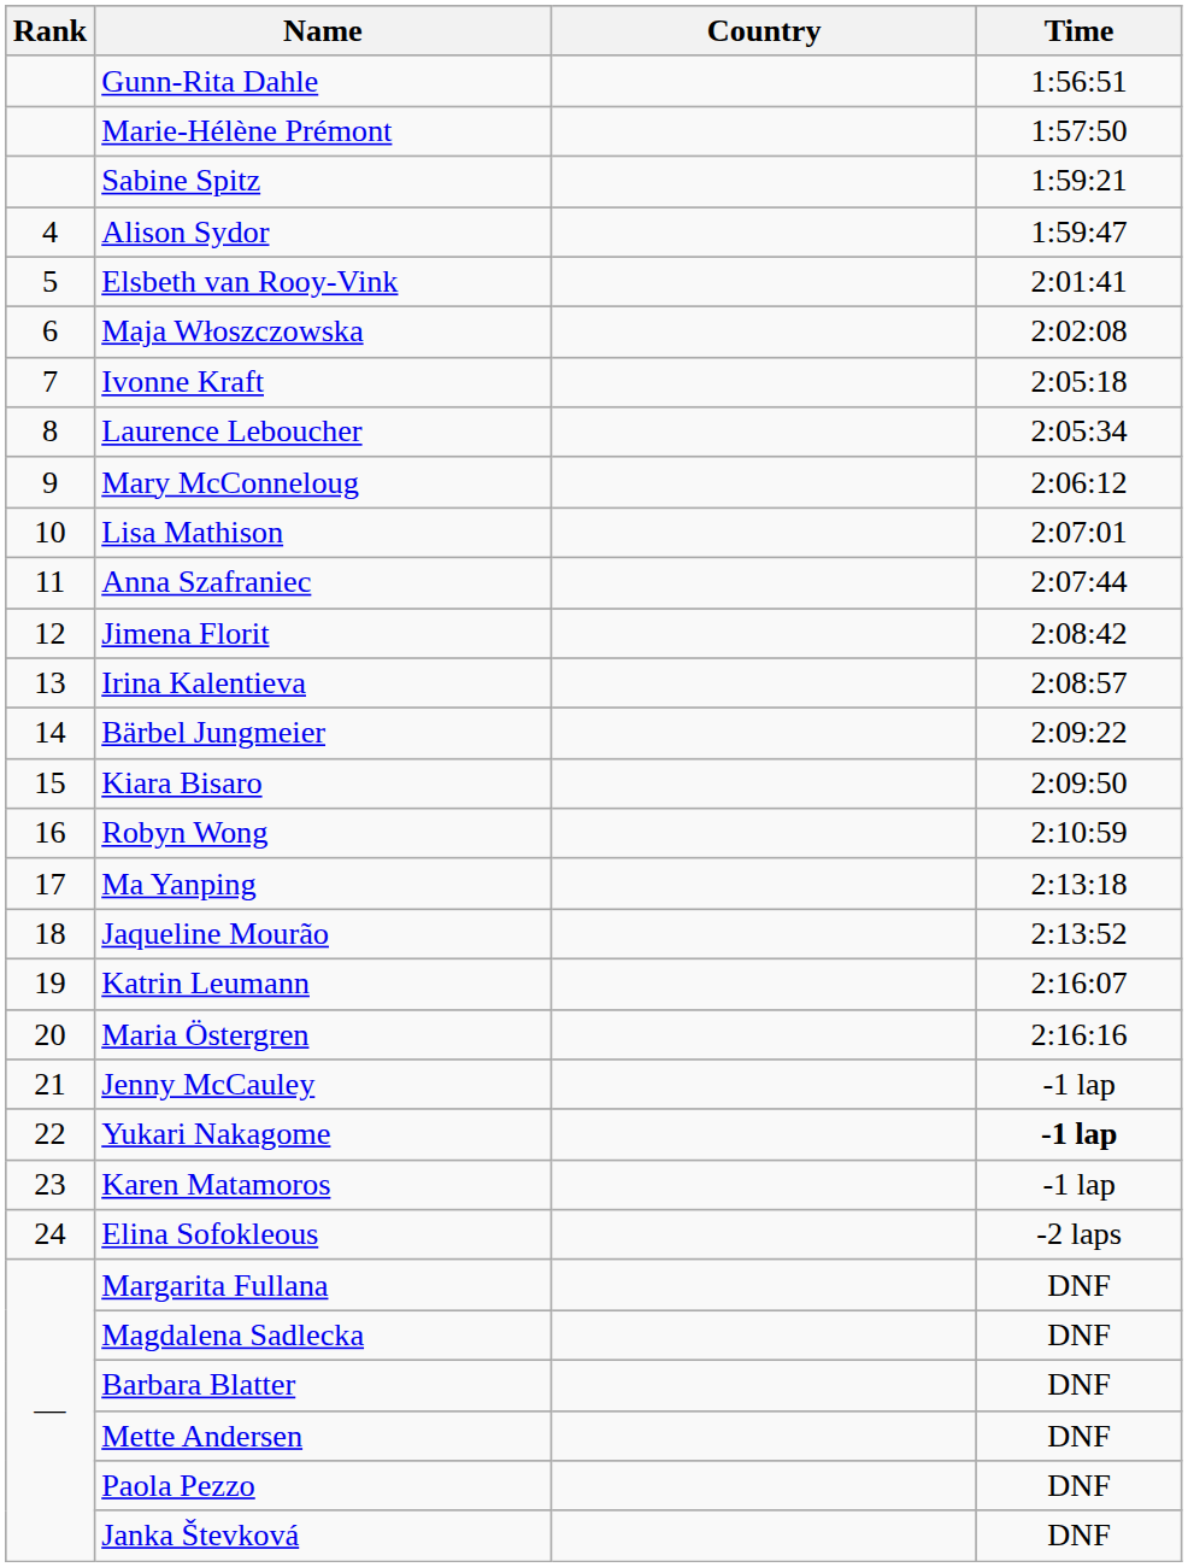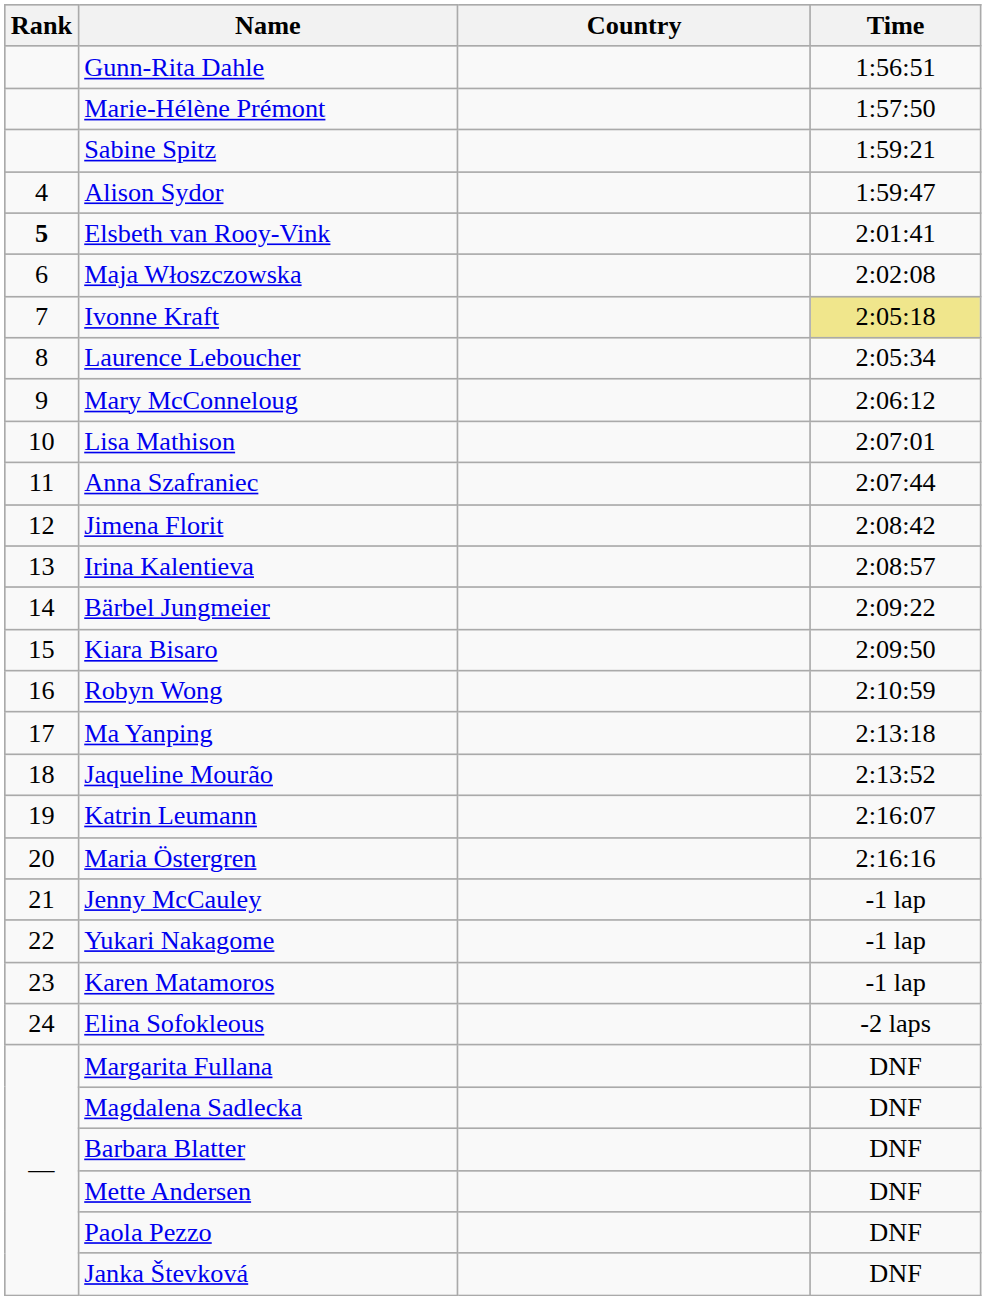Elsbeth van Rooy-Vink | Rank: normal -> bold
Ivonne Kraft | Time: no background -> khaki background
Yukari Nakagome | Time: bold -> normal
